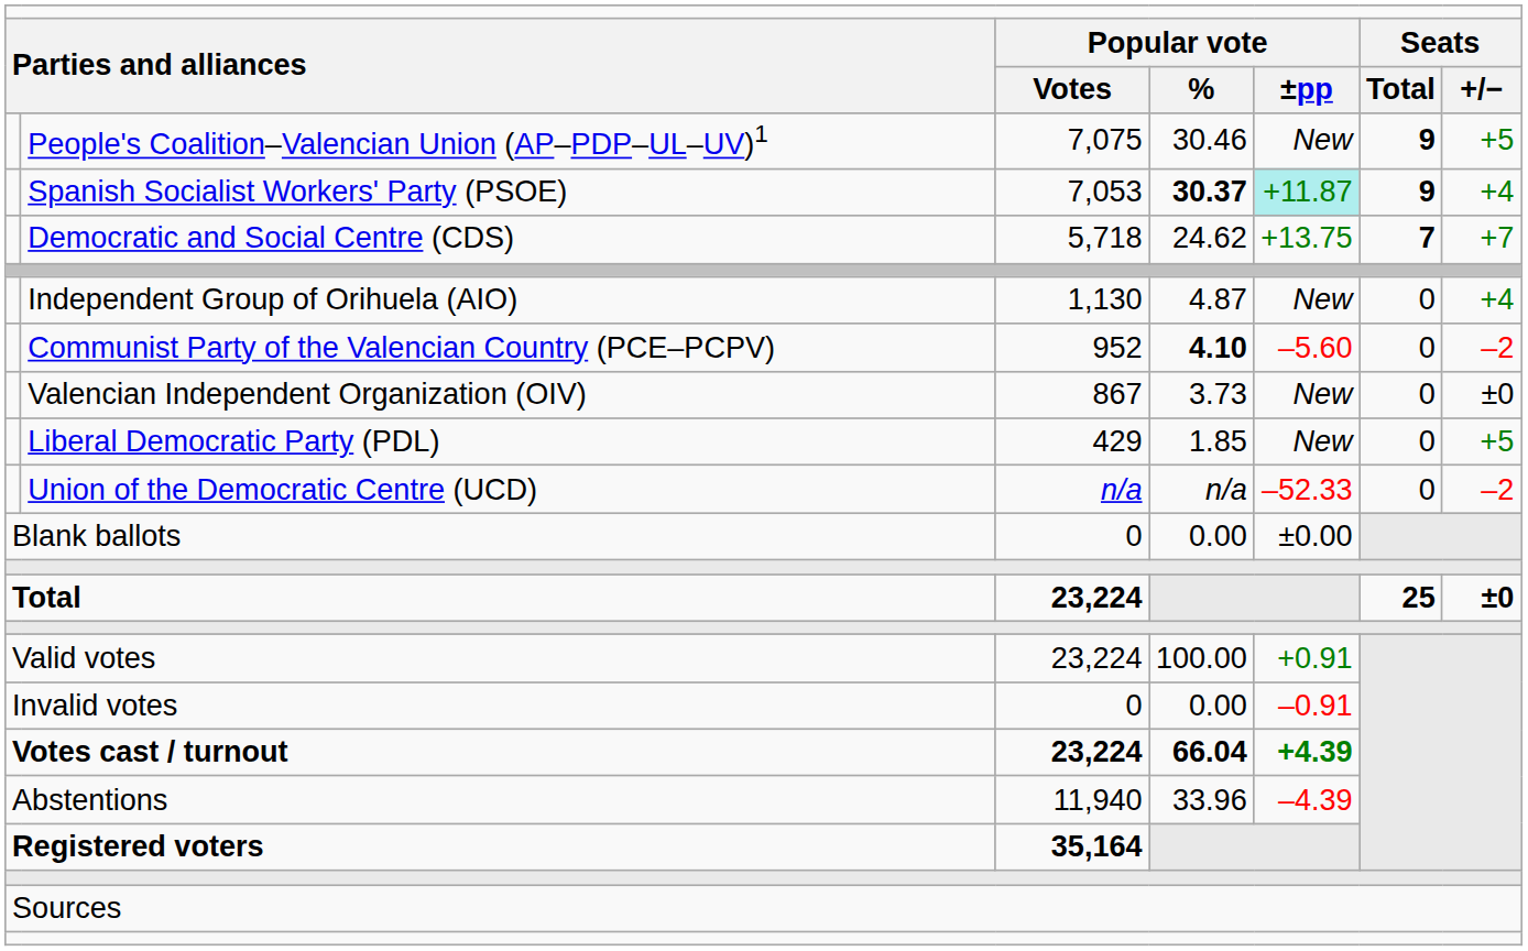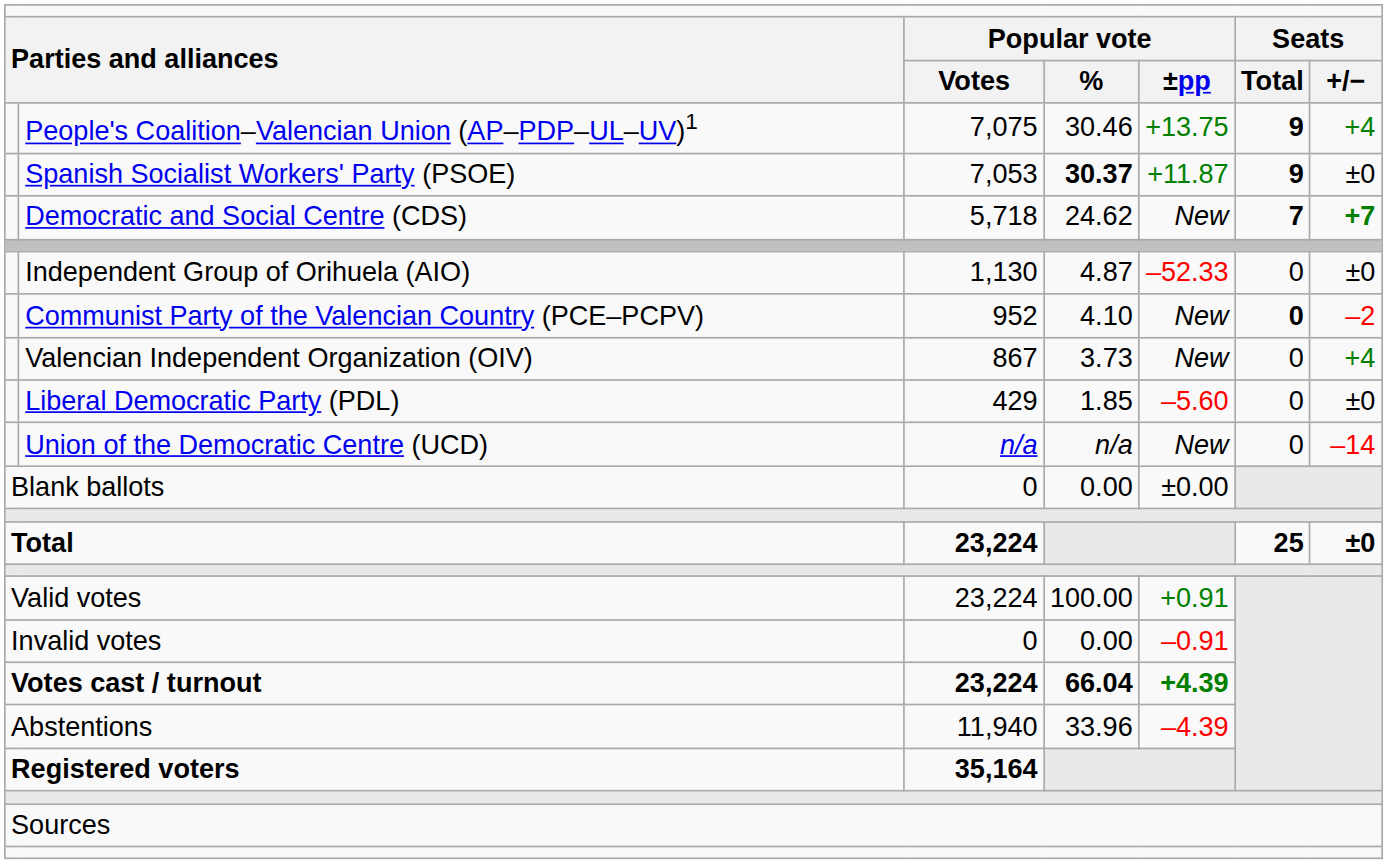People's Coalition–Valencian Union (AP–PDP–UL–UV)1 | column 5: New -> +13.75
People's Coalition–Valencian Union (AP–PDP–UL–UV)1 | column 7: +5 -> +4
Spanish Socialist Workers' Party (PSOE) | column 5: paleturquoise background -> no background
Spanish Socialist Workers' Party (PSOE) | column 7: +4 -> ±0
Democratic and Social Centre (CDS) | column 5: +13.75 -> New
Democratic and Social Centre (CDS) | column 7: normal -> bold
Independent Group of Orihuela (AIO) | column 5: New -> –52.33
Independent Group of Orihuela (AIO) | column 7: +4 -> ±0
Communist Party of the Valencian Country (PCE–PCPV) | column 4: bold -> normal
Communist Party of the Valencian Country (PCE–PCPV) | column 5: –5.60 -> New
Communist Party of the Valencian Country (PCE–PCPV) | column 6: normal -> bold
Valencian Independent Organization (OIV) | column 7: ±0 -> +4
Liberal Democratic Party (PDL) | column 5: New -> –5.60
Liberal Democratic Party (PDL) | column 7: +5 -> ±0
Union of the Democratic Centre (UCD) | column 5: –52.33 -> New
Union of the Democratic Centre (UCD) | column 7: –2 -> –14
